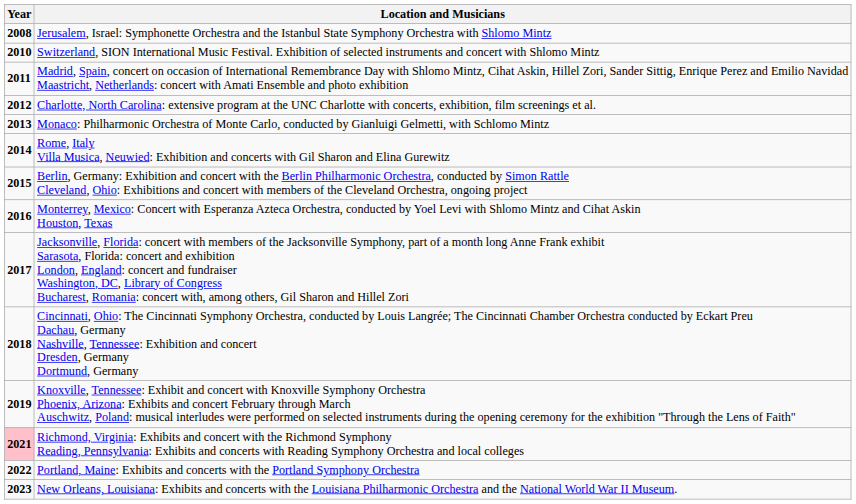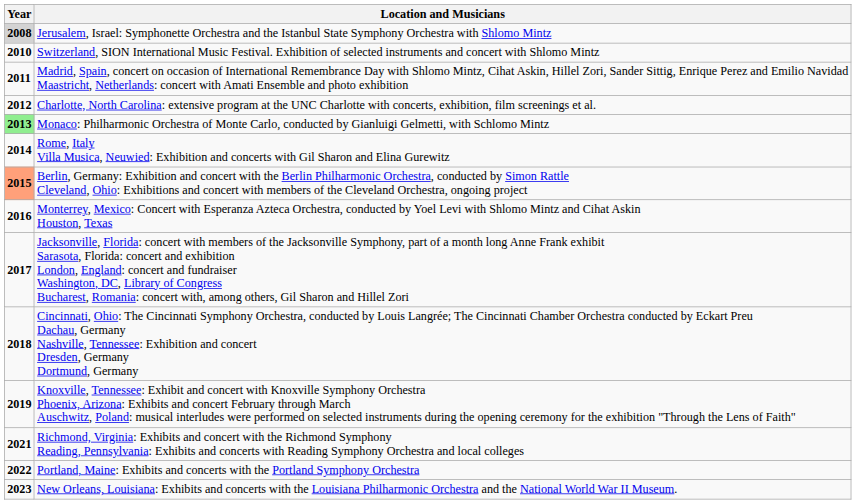row 2 | Year: no background -> lightgrey background
row 6 | Year: no background -> lightgreen background
row 8 | Year: no background -> lightsalmon background
row 13 | Year: pink background -> no background
